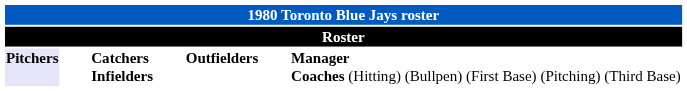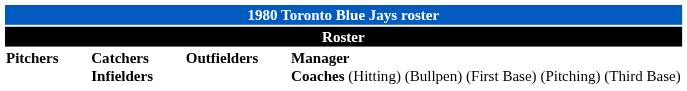Pitchers | column 1: lavender background -> no background
